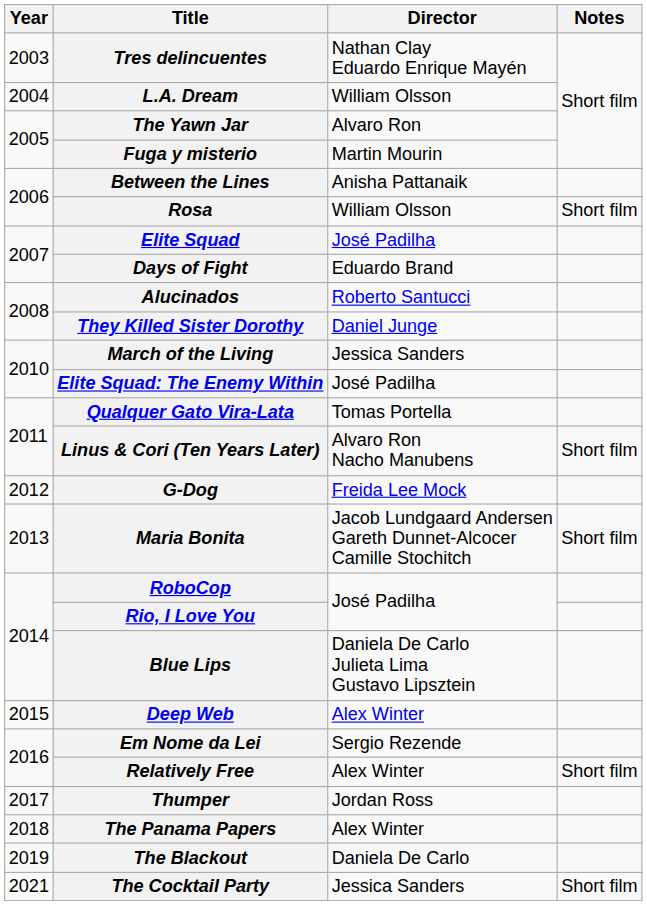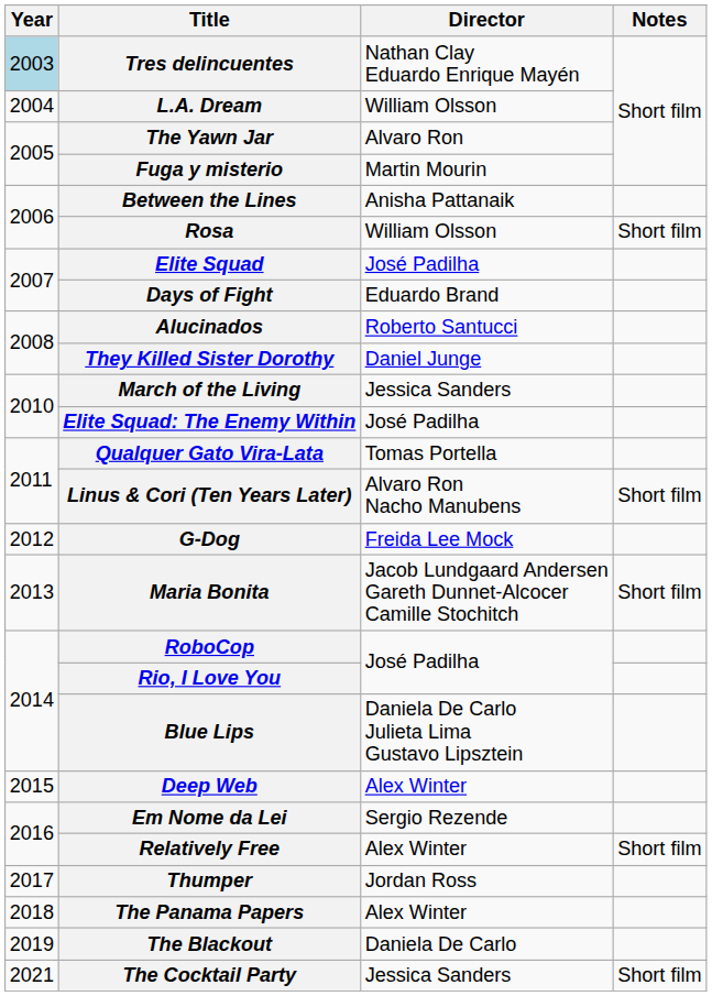Tres delincuentes | Year: no background -> lightblue background
